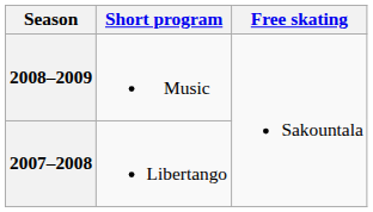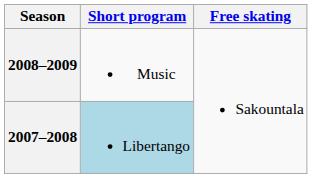2007–2008 | Short program: no background -> lightblue background
